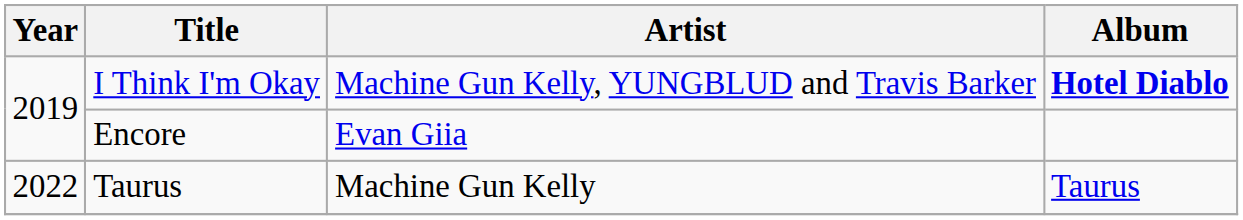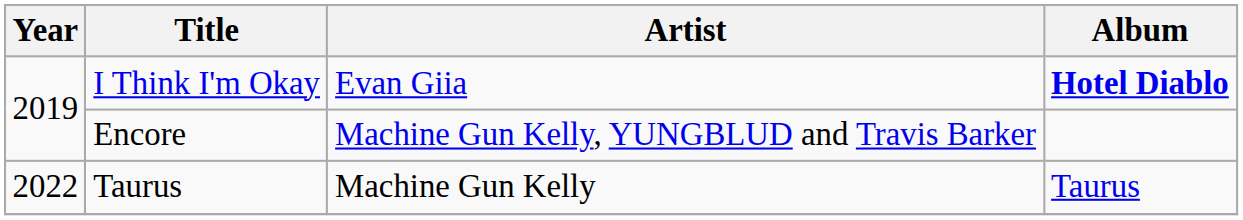I Think I'm Okay | Artist: Machine Gun Kelly, YUNGBLUD and Travis Barker -> Evan Giia
Encore | Artist: Evan Giia -> Machine Gun Kelly, YUNGBLUD and Travis Barker
